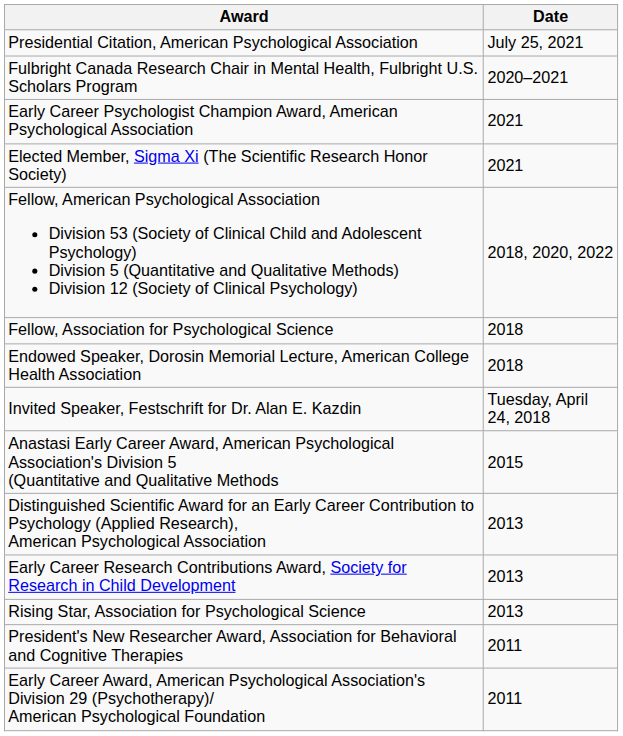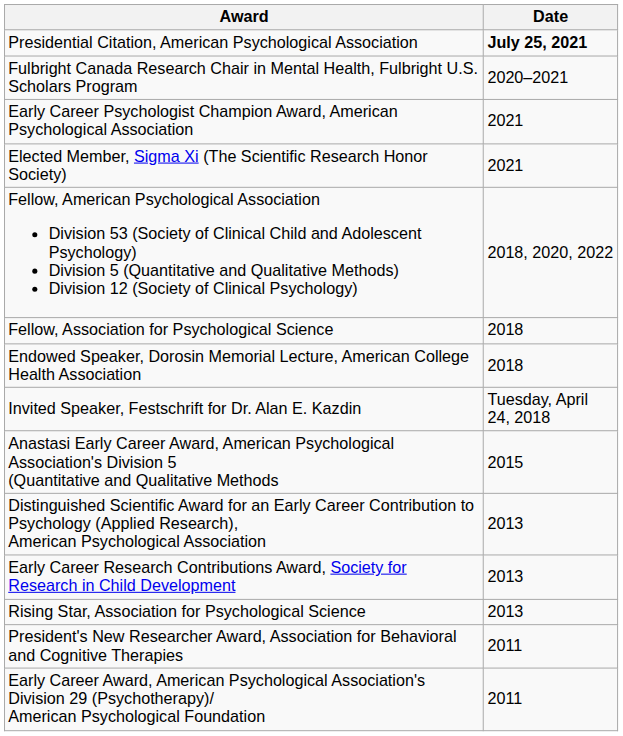Presidential Citation, American Psychological Association | Date: normal -> bold
